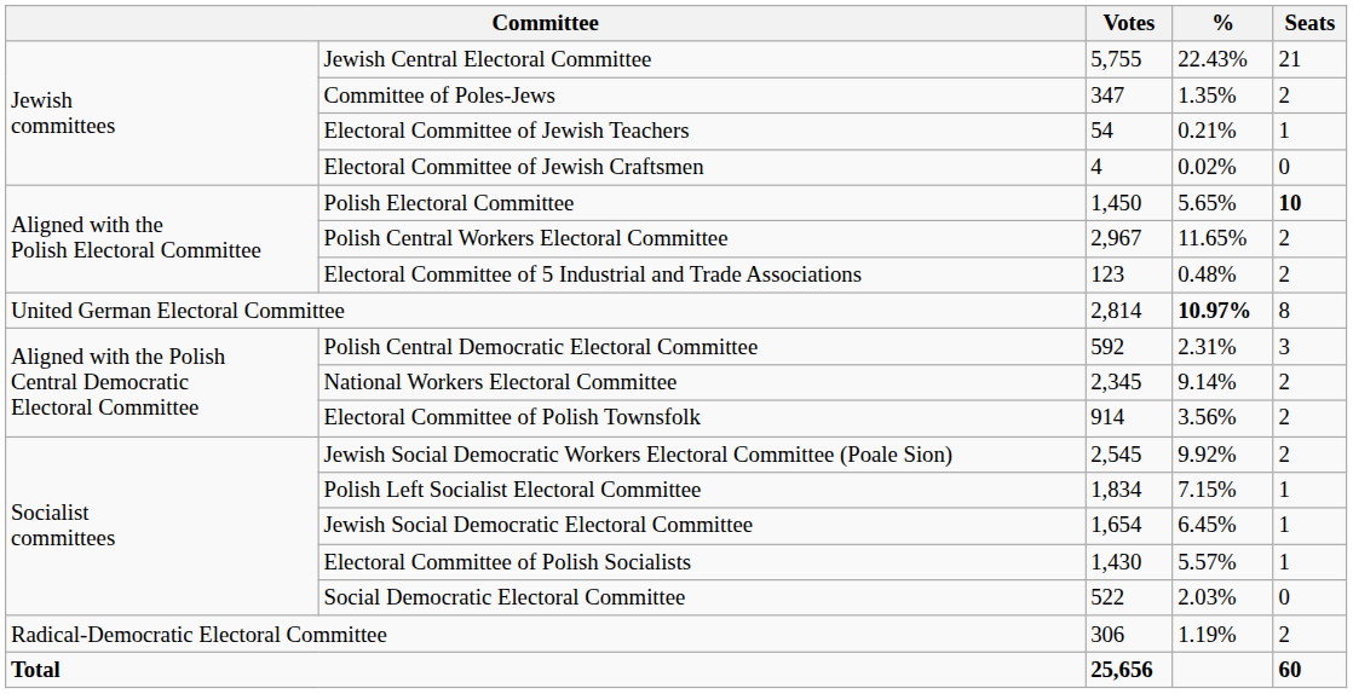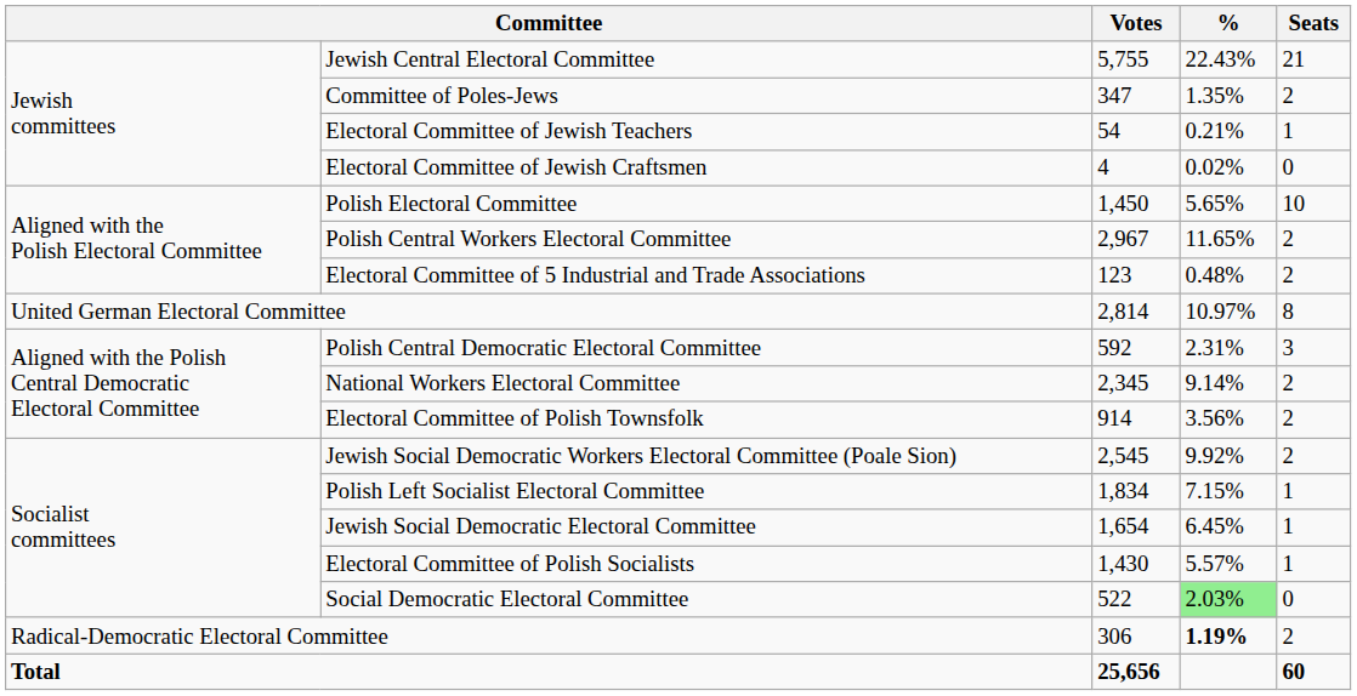Polish Electoral Committee | Seats: bold -> normal
United German Electoral Committee | %: bold -> normal
Social Democratic Electoral Committee | %: no background -> lightgreen background
Radical-Democratic Electoral Committee | %: normal -> bold
